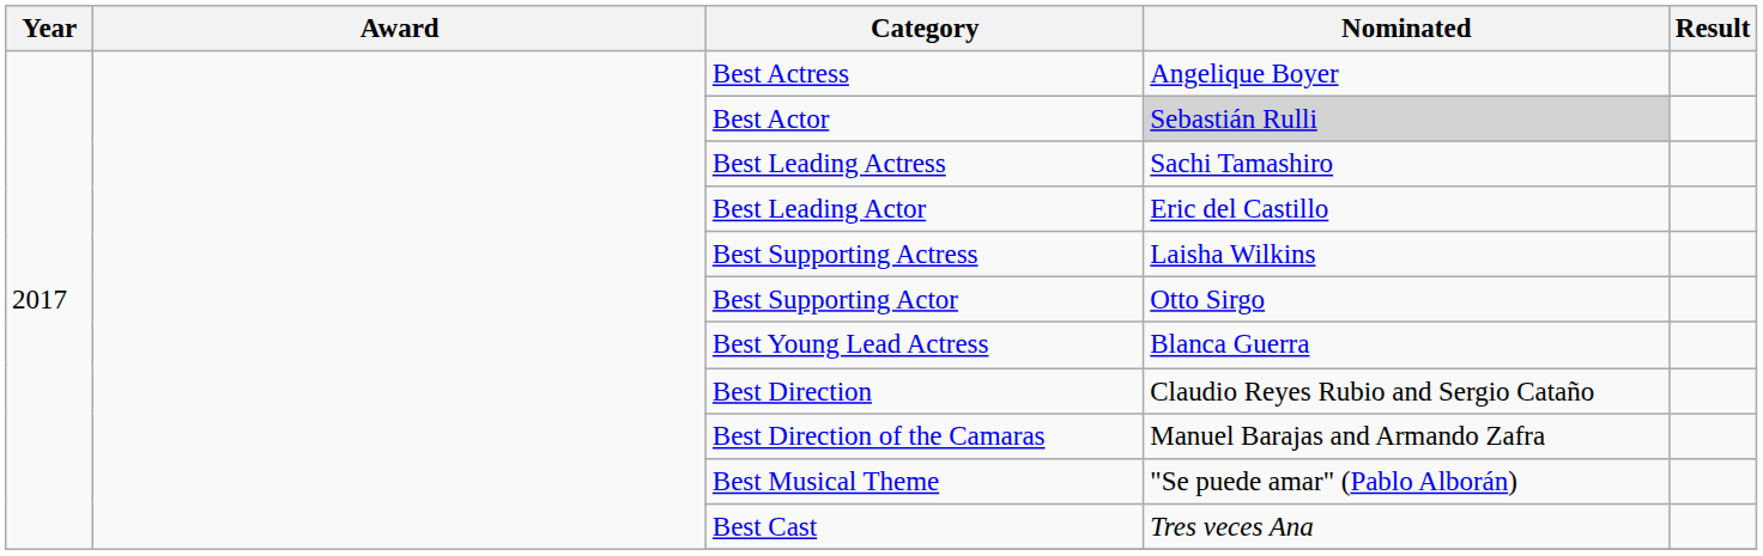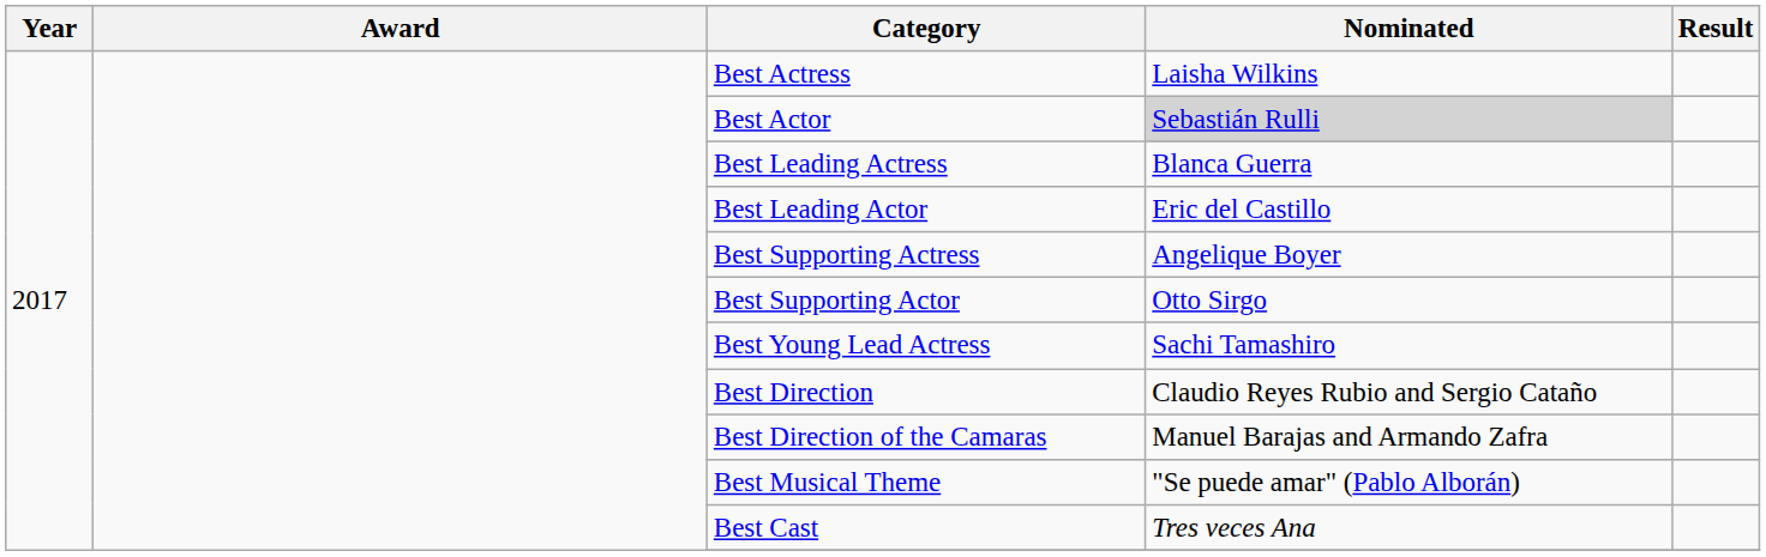Best Actress | Nominated: Angelique Boyer -> Laisha Wilkins
Best Leading Actress | Nominated: Sachi Tamashiro -> Blanca Guerra
Best Supporting Actress | Nominated: Laisha Wilkins -> Angelique Boyer
Best Young Lead Actress | Nominated: Blanca Guerra -> Sachi Tamashiro
